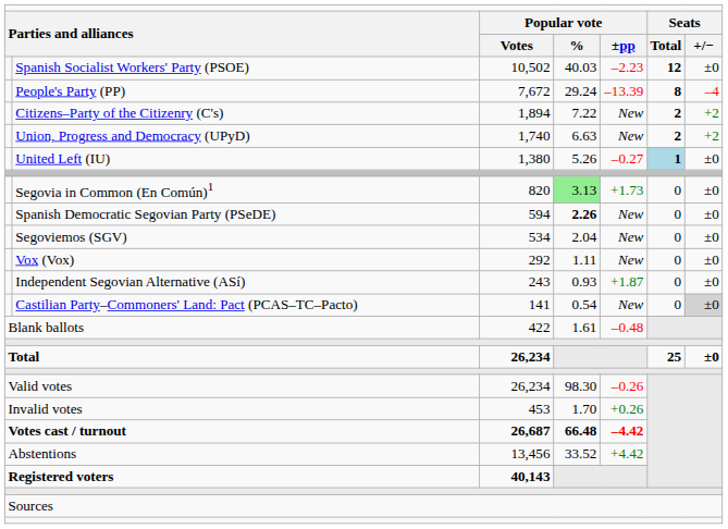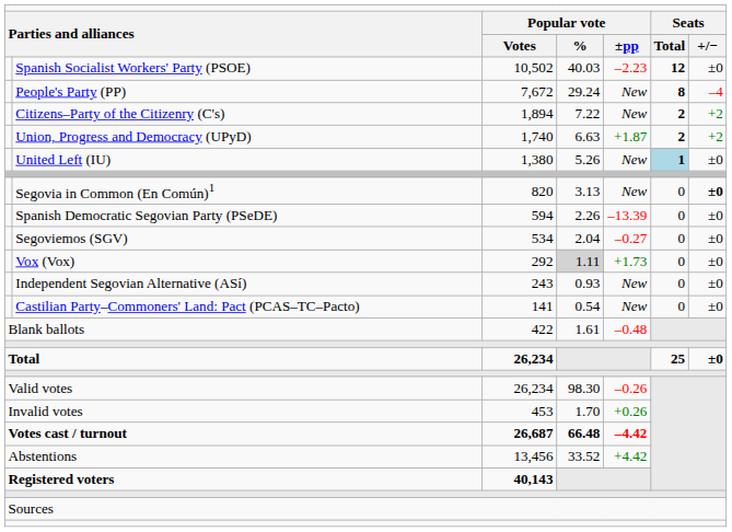People's Party (PP) | column 5: –13.39 -> New
Union, Progress and Democracy (UPyD) | column 5: New -> +1.87
United Left (IU) | column 5: –0.27 -> New
Segovia in Common (En Común)1 | column 4: lightgreen background -> no background
Segovia in Common (En Común)1 | column 5: +1.73 -> New
Segovia in Common (En Común)1 | column 7: normal -> bold
Spanish Democratic Segovian Party (PSeDE) | column 4: bold -> normal
Spanish Democratic Segovian Party (PSeDE) | column 5: New -> –13.39
Segoviemos (SGV) | column 5: New -> –0.27
Vox (Vox) | column 4: no background -> lightgrey background
Vox (Vox) | column 5: New -> +1.73
Independent Segovian Alternative (ASí) | column 5: +1.87 -> New
Castilian Party–Commoners' Land: Pact (PCAS–TC–Pacto) | column 7: lightgrey background -> no background
